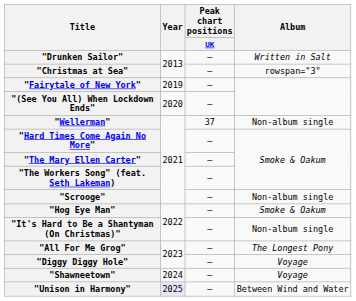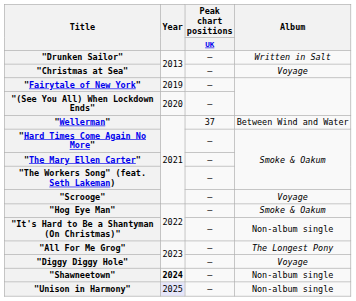"Christmas at Sea" | Album: rowspan="3" -> Voyage
"Wellerman" | Album: Non-album single -> Between Wind and Water
"Scrooge" | Album: Non-album single -> Voyage
"Shawneetown" | Year: normal -> bold
"Shawneetown" | Album: Voyage -> Non-album single
"Unison in Harmony" | Album: Between Wind and Water -> Non-album single
